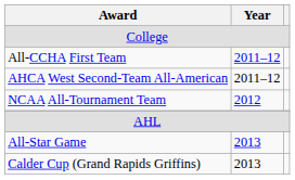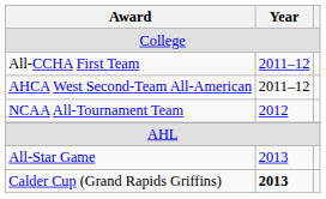Calder Cup (Grand Rapids Griffins) | Year: normal -> bold
